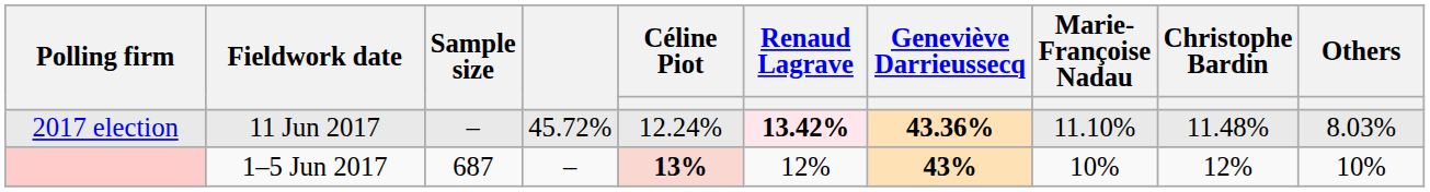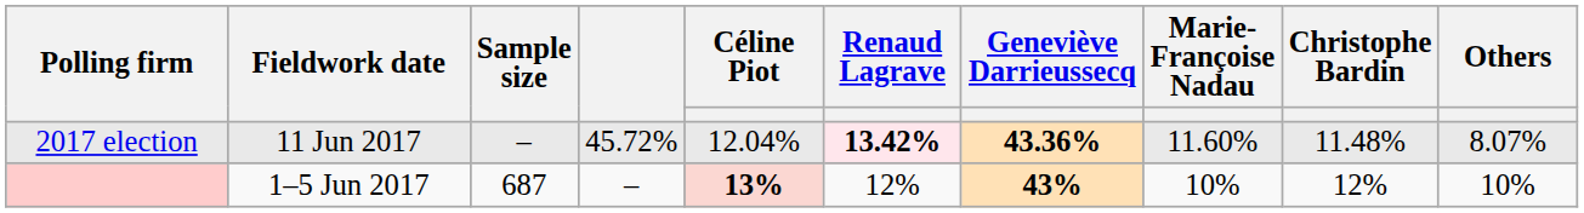2017 election | Céline Piot: 12.24% -> 12.04%
2017 election | Marie-Françoise Nadau: 11.10% -> 11.60%
2017 election | Others: 8.03% -> 8.07%
